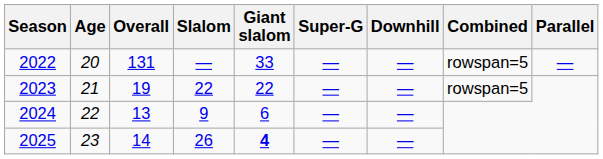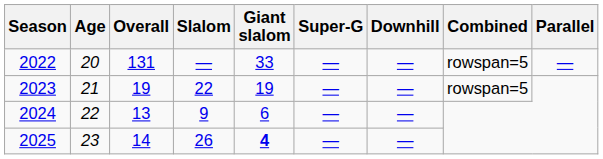2023 | Giant slalom: 22 -> 19
